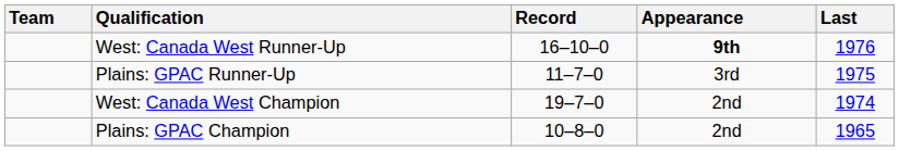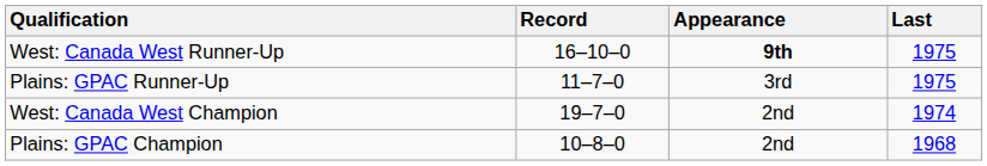- column: Team
West: Canada West Runner-Up | Last: 1976 -> 1975
Plains: GPAC Champion | Last: 1965 -> 1968
